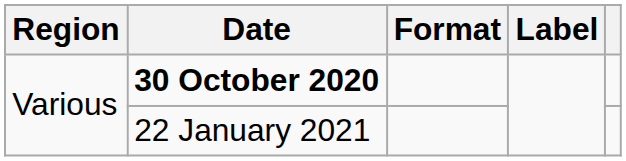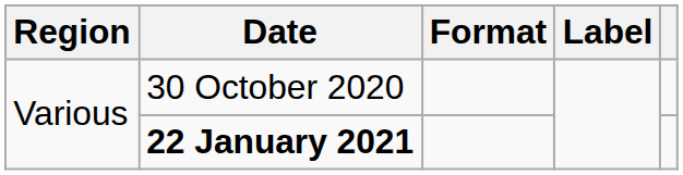30 October 2020 | Date: bold -> normal
22 January 2021 | Date: normal -> bold
